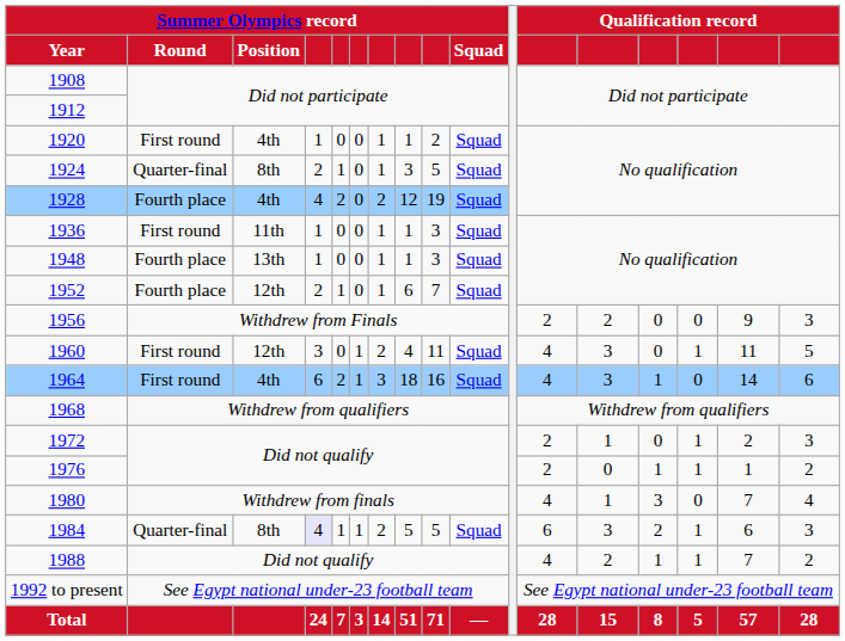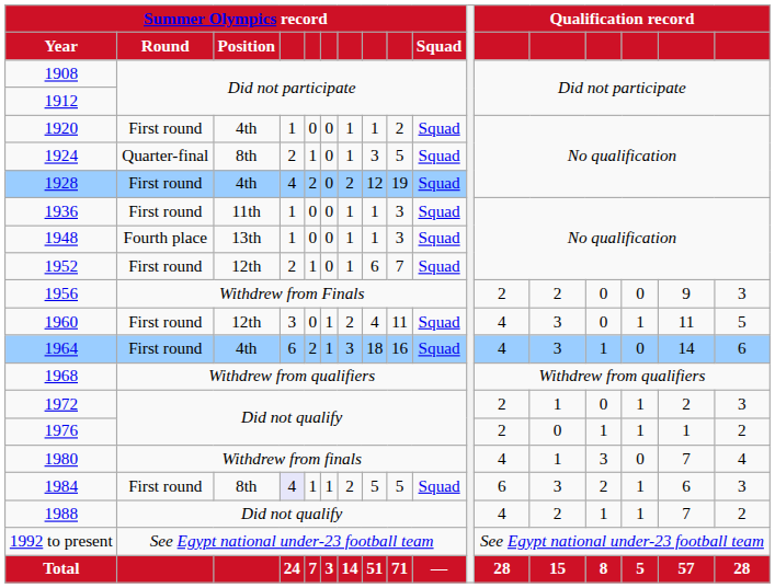1928 | Summer Olympics record / Round: Fourth place -> First round
1952 | Summer Olympics record / Round: Fourth place -> First round
1984 | Summer Olympics record / Round: Quarter-final -> First round
